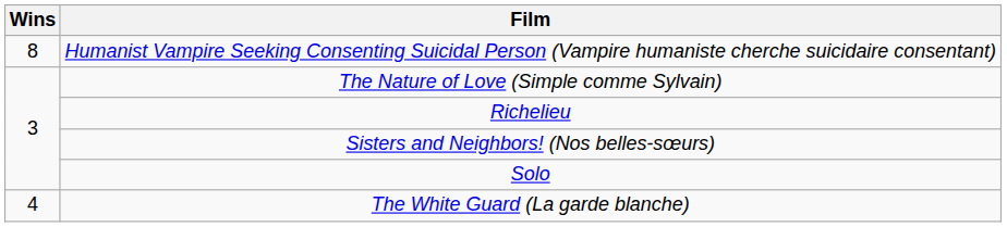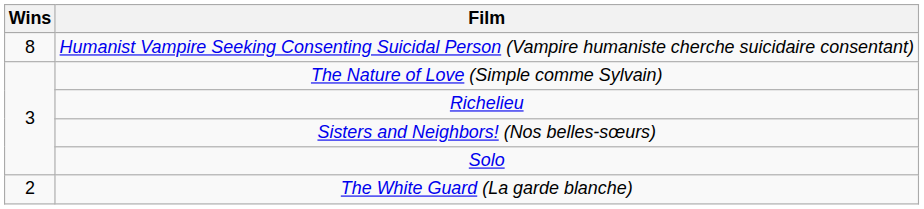The White Guard (La garde blanche) | Wins: 4 -> 2
